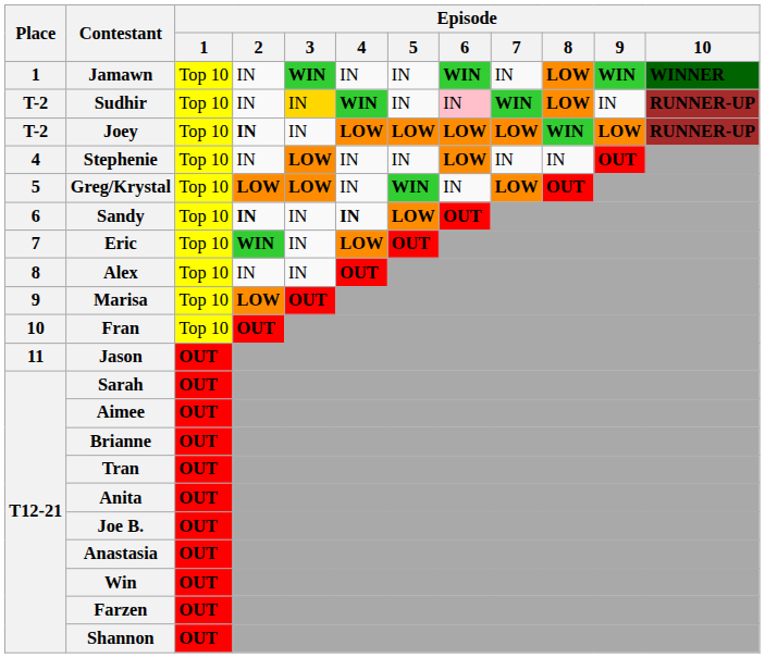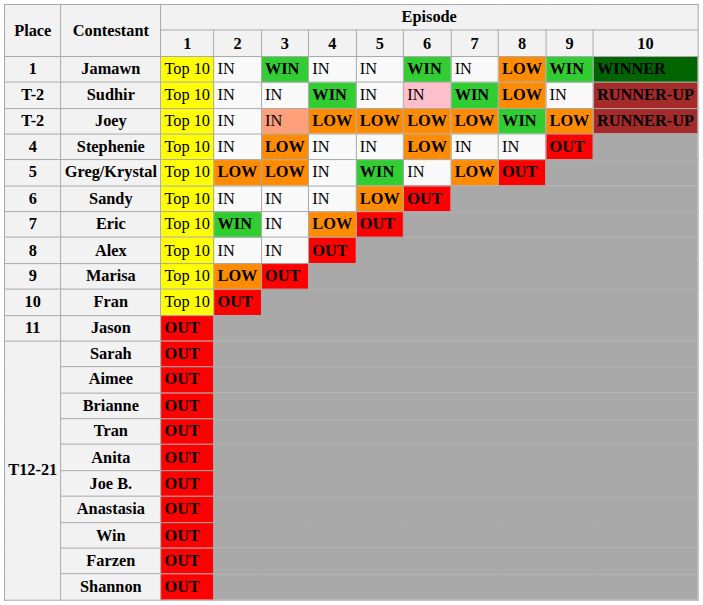Sudhir | Episode / 3: gold background -> no background
Joey | Episode / 2: bold -> normal
Joey | Episode / 3: no background -> lightsalmon background
Sandy | Episode / 2: bold -> normal
Sandy | Episode / 4: bold -> normal
